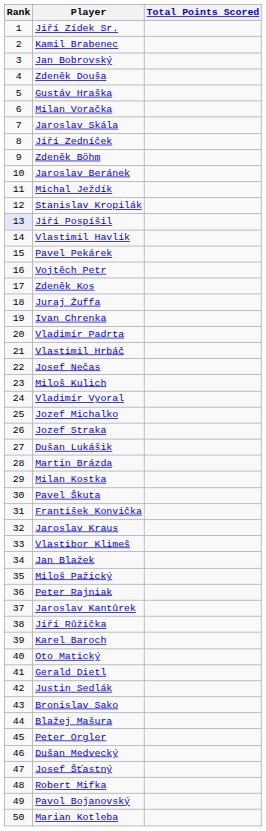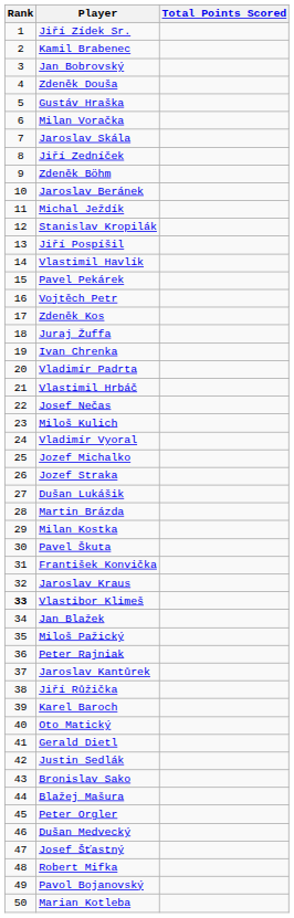Jiří Pospíšil | Rank: lavender background -> no background
Vlastibor Klimeš | Rank: normal -> bold
